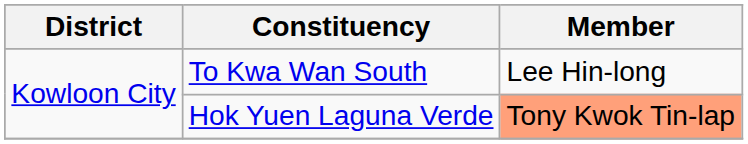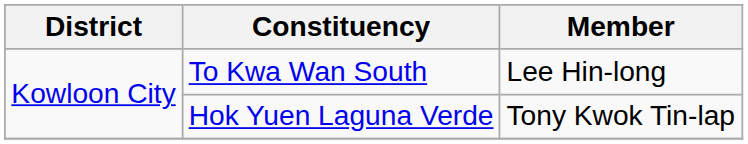Hok Yuen Laguna Verde | Member: lightsalmon background -> no background
